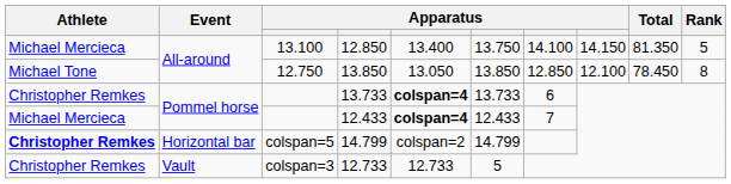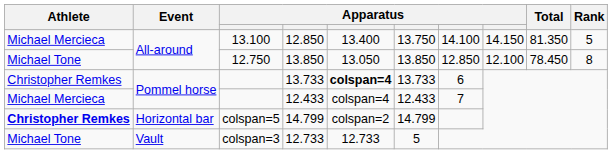row 6 | column 5: bold -> normal
row 8 | Athlete: Christopher Remkes -> Michael Tone
